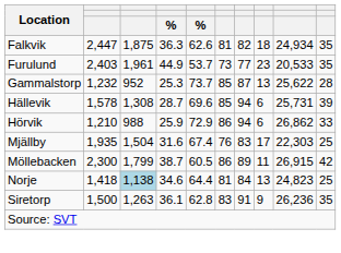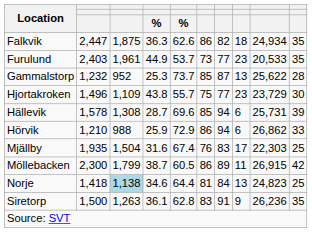Falkvik | column 6: 81 -> 86
+ row: Hjortakroken | 1,496 | 1,109 | 43.8 | 55.7 | 75 | 77 | 23 | 23,729 | 30
